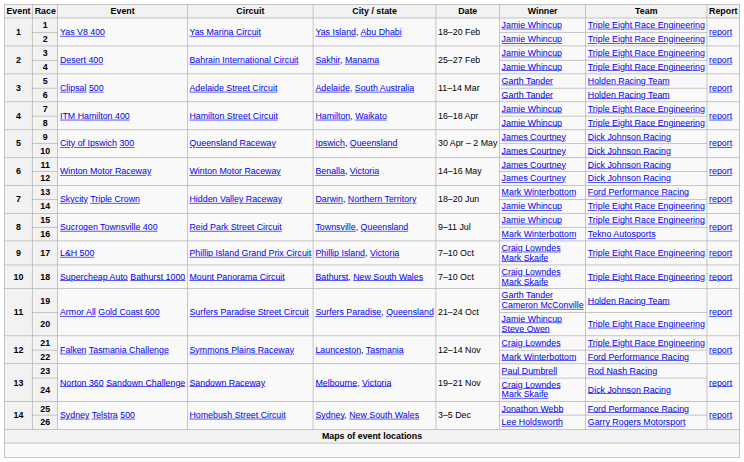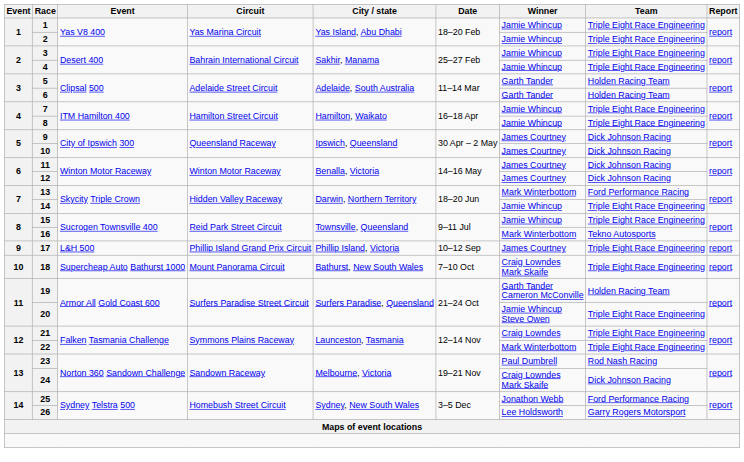17 | Date: 7–10 Oct -> 10–12 Sep
17 | Winner: Craig Lowndes Mark Skaife -> James Courtney
22 | Team: Ford Performance Racing -> Triple Eight Race Engineering
